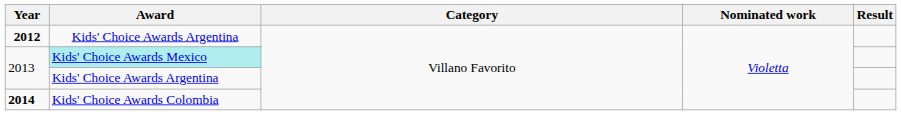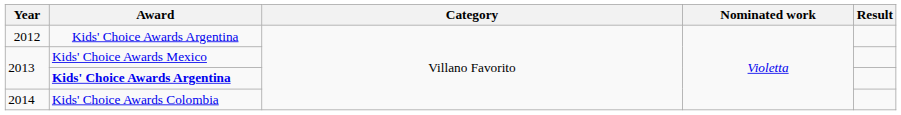2012 | Year: bold -> normal
2013 / Kids' Choice Awards Mexico | Award: paleturquoise background -> no background
2013 / Kids' Choice Awards Argentina | Award: normal -> bold
2014 | Year: bold -> normal
